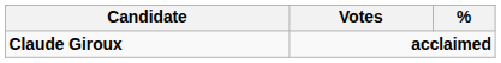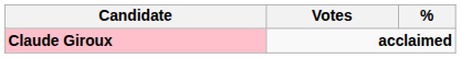Claude Giroux | Candidate: no background -> pink background
